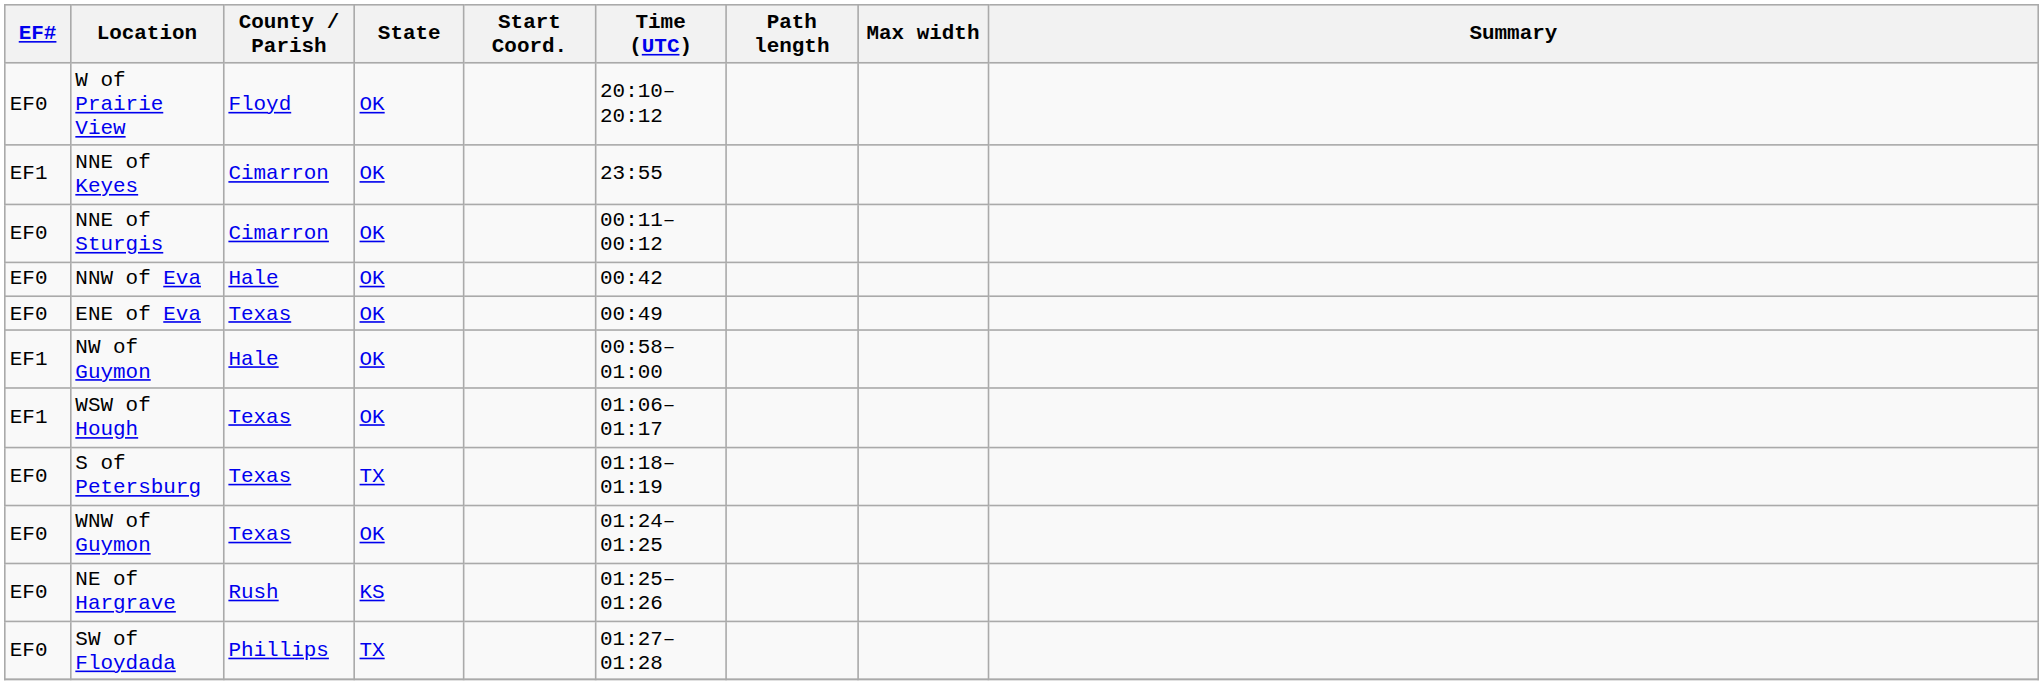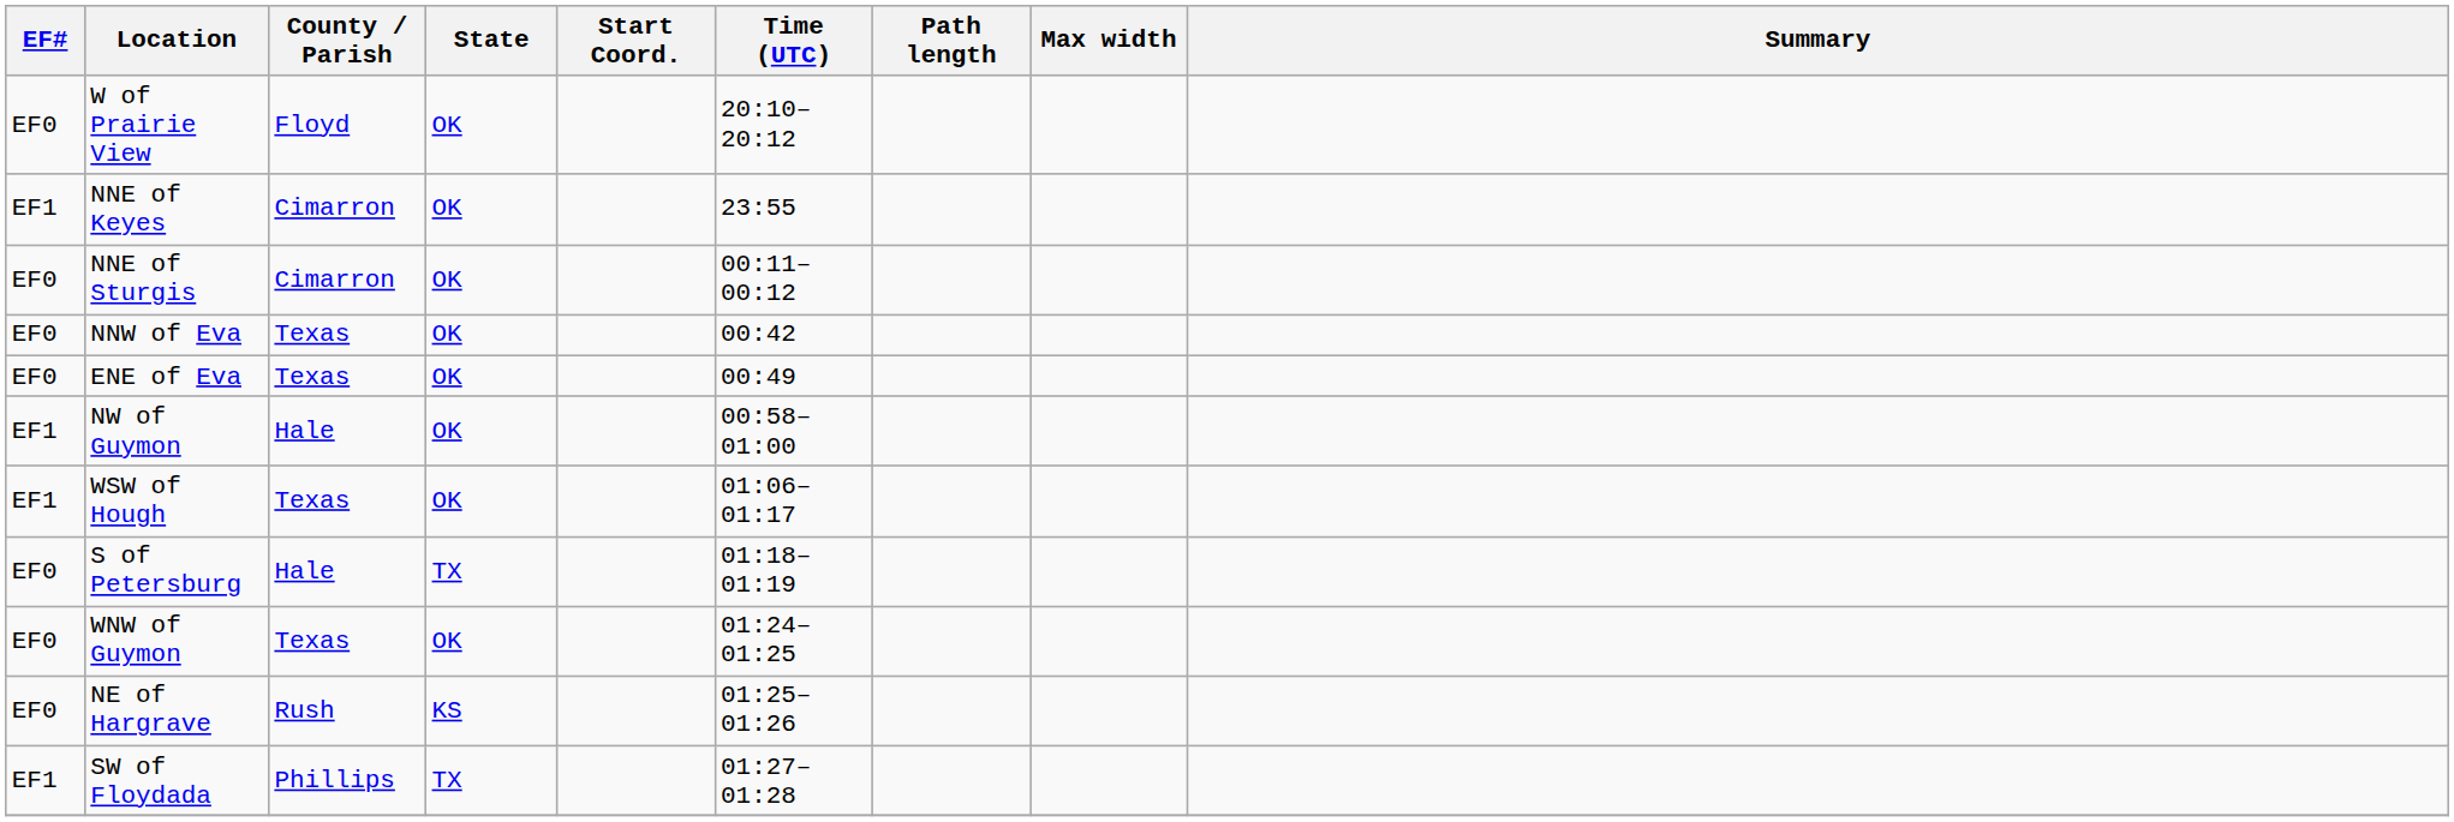NNW of Eva | County / Parish: Hale -> Texas
S of Petersburg | County / Parish: Texas -> Hale
SW of Floydada | EF#: EF0 -> EF1
